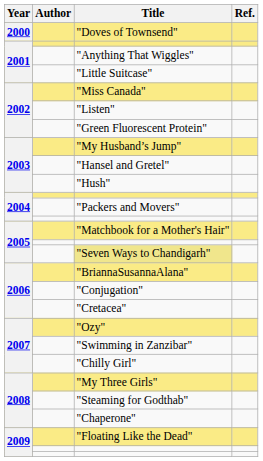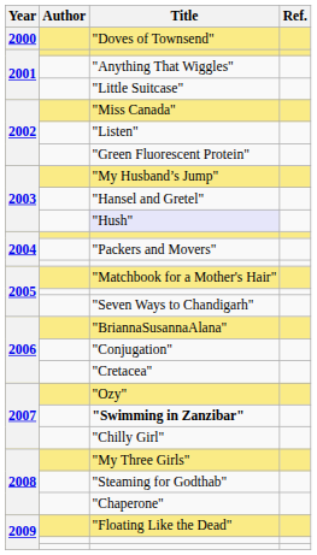"Hush" | Title: no background -> lavender background
"Seven Ways to Chandigarh" | Title: khaki background -> no background
"Swimming in Zanzibar" | Title: normal -> bold
